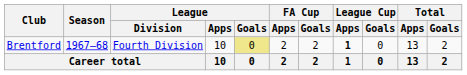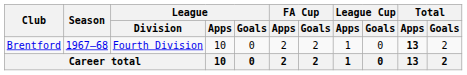Brentford | League / Goals: khaki background -> no background
Brentford | League Cup / Apps: bold -> normal
Brentford | Total / Apps: normal -> bold
